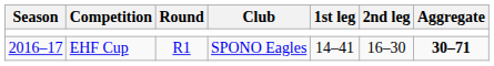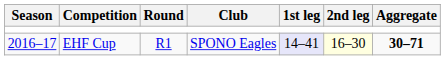EHF Cup | 1st leg: no background -> lavender background
EHF Cup | 2nd leg: no background -> lightyellow background
